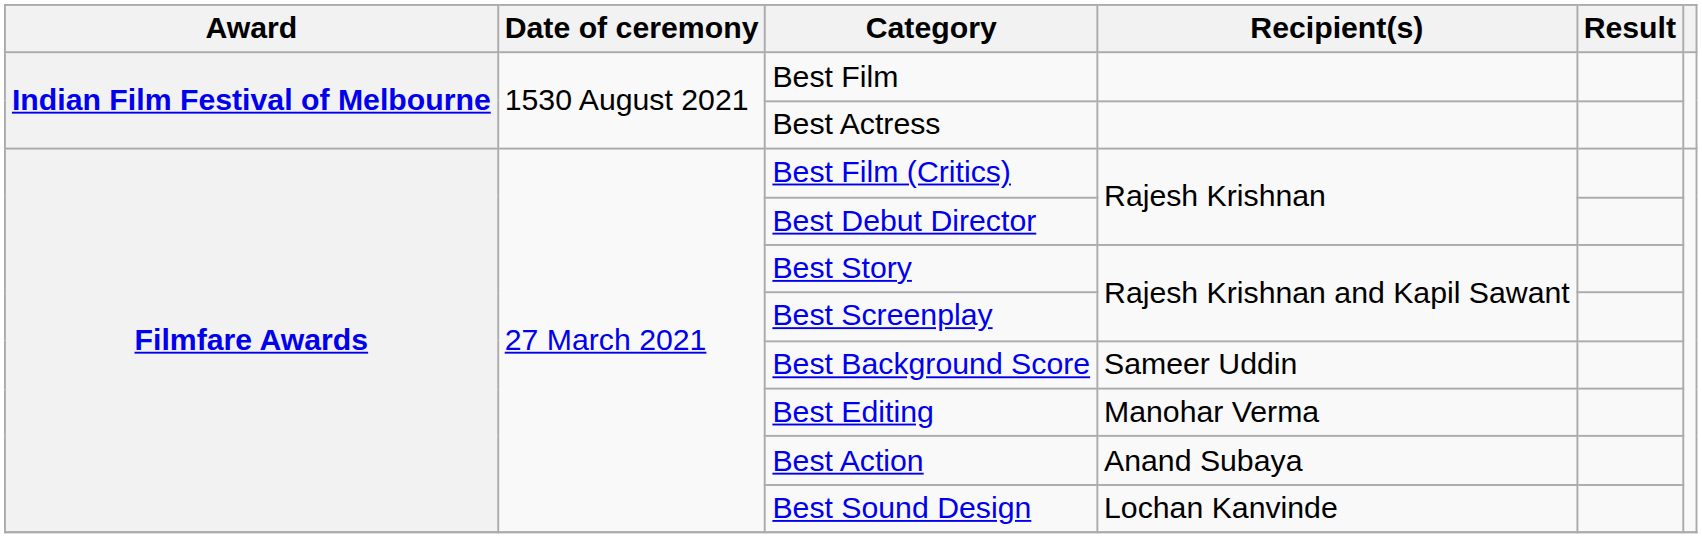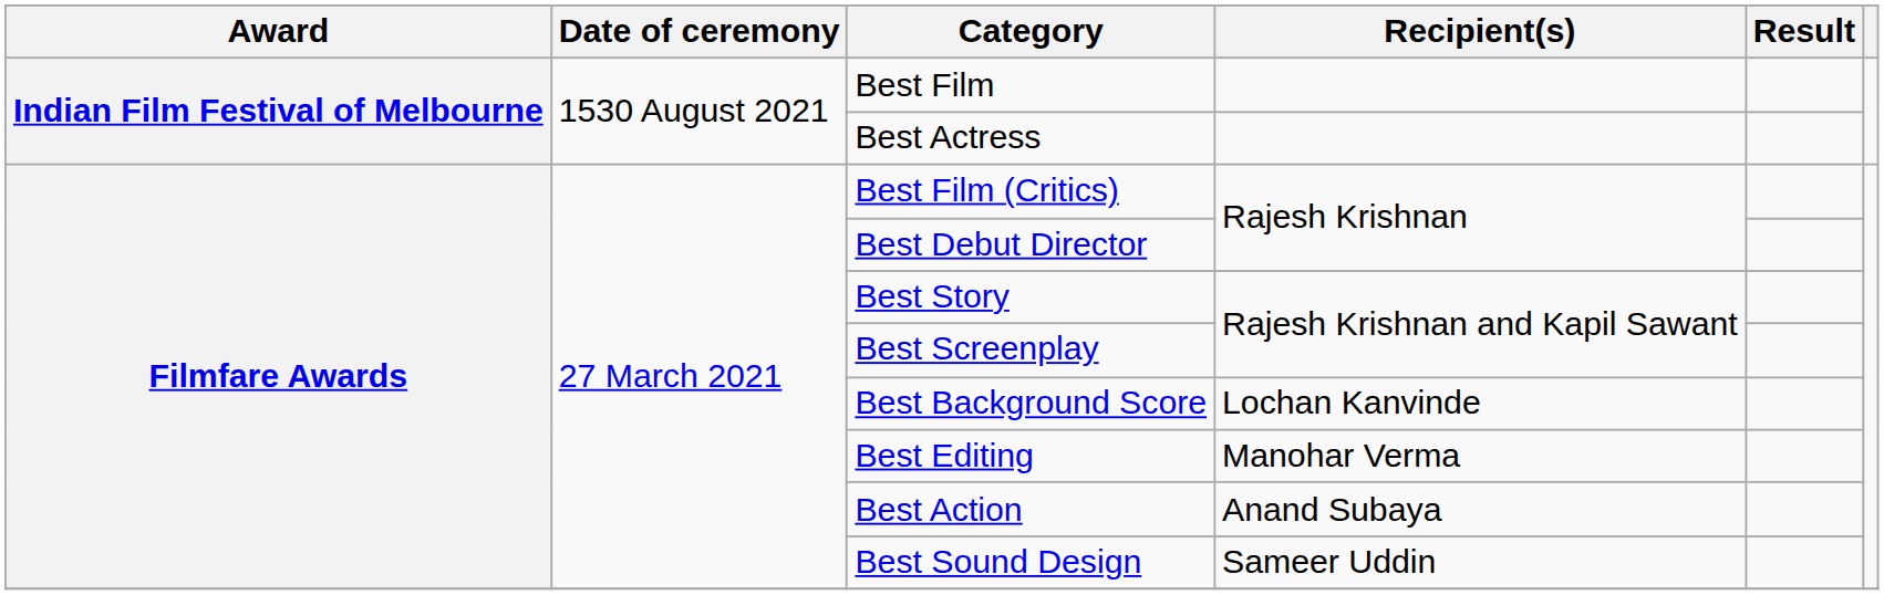Best Background Score | Recipient(s): Sameer Uddin -> Lochan Kanvinde
Best Sound Design | Recipient(s): Lochan Kanvinde -> Sameer Uddin
